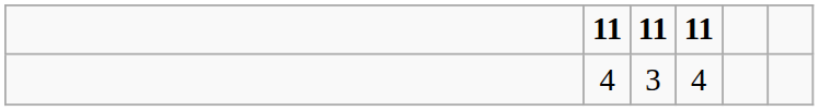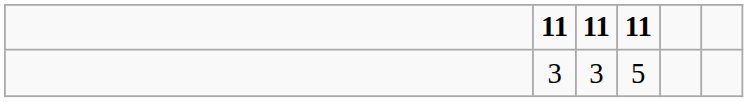row 2 | column 2: 4 -> 3
row 2 | column 4: 4 -> 5
